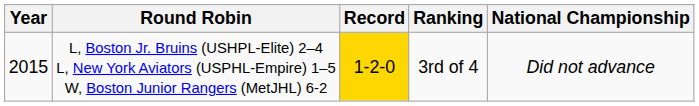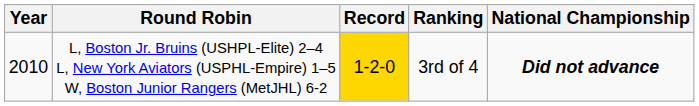row 2 | Year: 2015 -> 2010
row 2 | National Championship: normal -> bold
